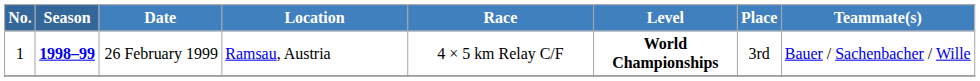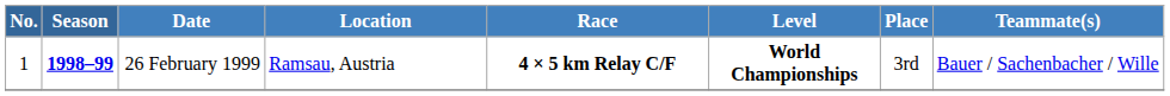26 February 1999 | Race: normal -> bold
